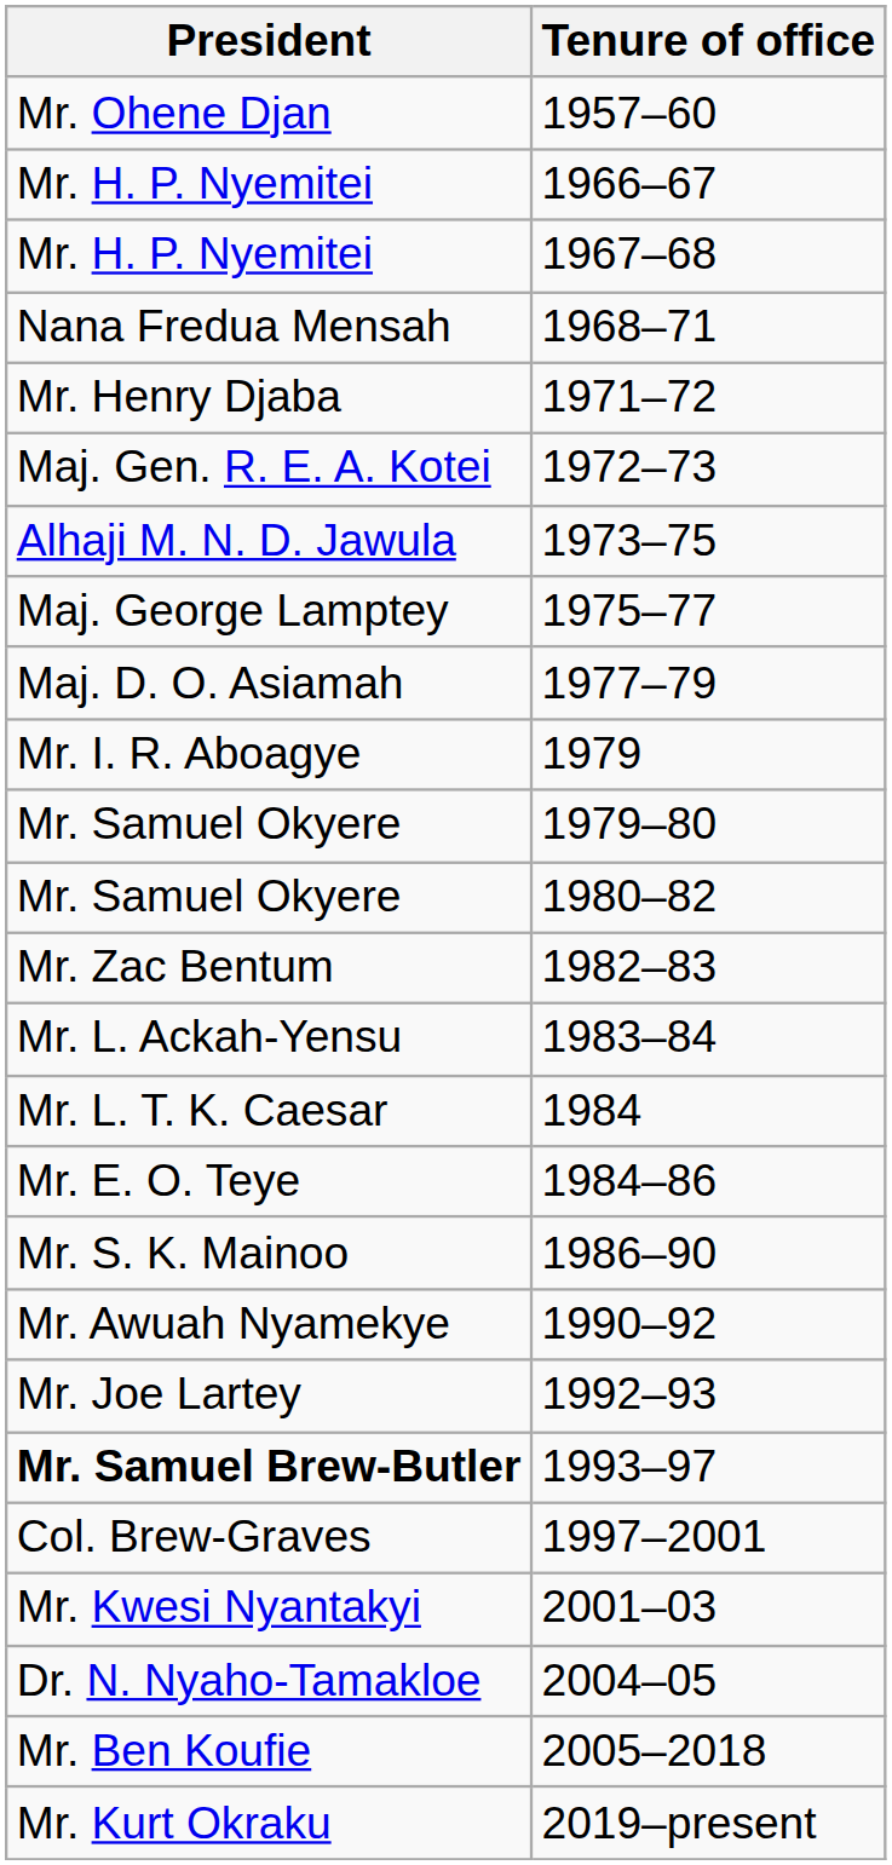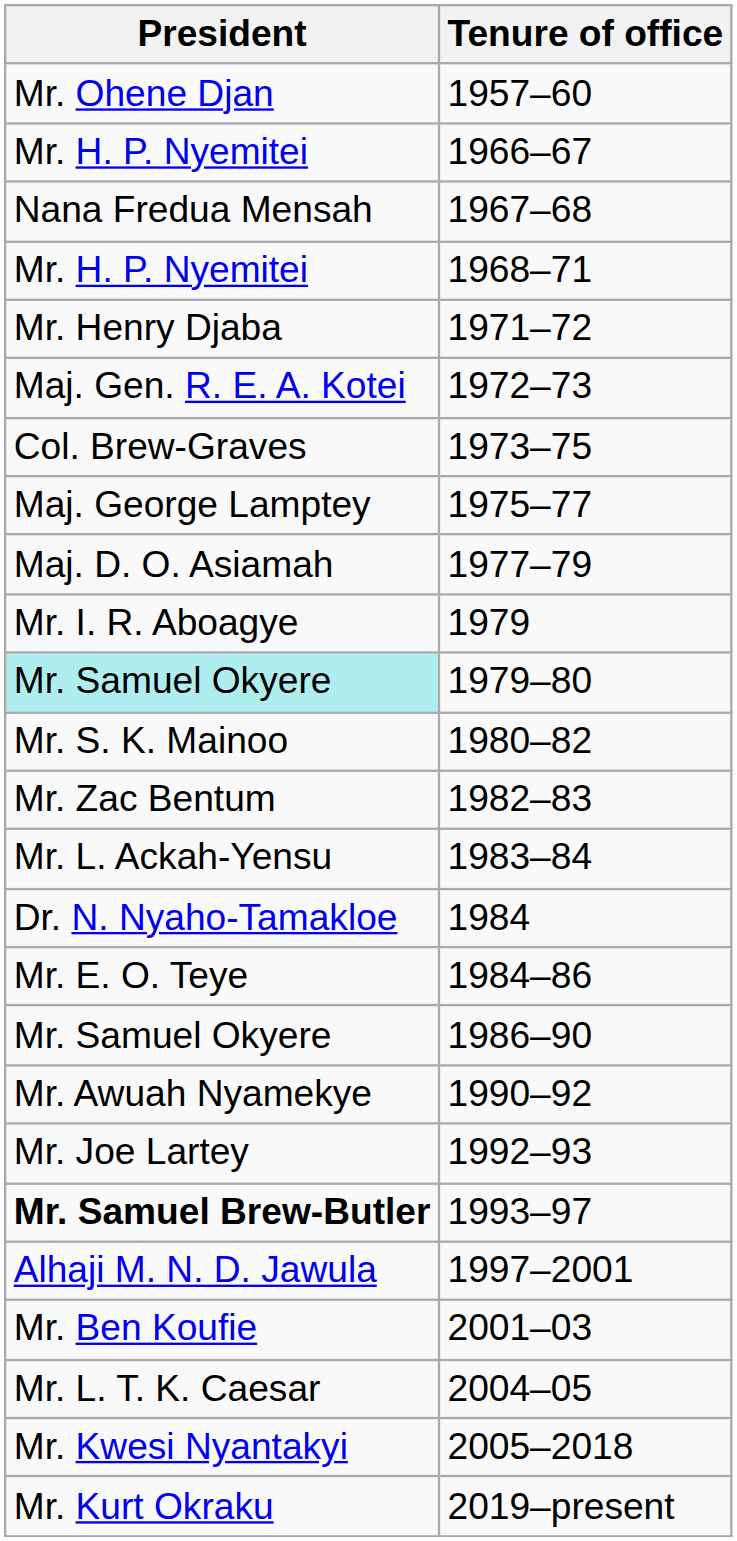row 4 | President: Mr. H. P. Nyemitei -> Nana Fredua Mensah
row 5 | President: Nana Fredua Mensah -> Mr. H. P. Nyemitei
row 8 | President: Alhaji M. N. D. Jawula -> Col. Brew-Graves
row 12 | President: no background -> paleturquoise background
row 13 | President: Mr. Samuel Okyere -> Mr. S. K. Mainoo
row 16 | President: Mr. L. T. K. Caesar -> Dr. N. Nyaho-Tamakloe
row 18 | President: Mr. S. K. Mainoo -> Mr. Samuel Okyere
row 22 | President: Col. Brew-Graves -> Alhaji M. N. D. Jawula
row 23 | President: Mr. Kwesi Nyantakyi -> Mr. Ben Koufie
row 24 | President: Dr. N. Nyaho-Tamakloe -> Mr. L. T. K. Caesar
row 25 | President: Mr. Ben Koufie -> Mr. Kwesi Nyantakyi
